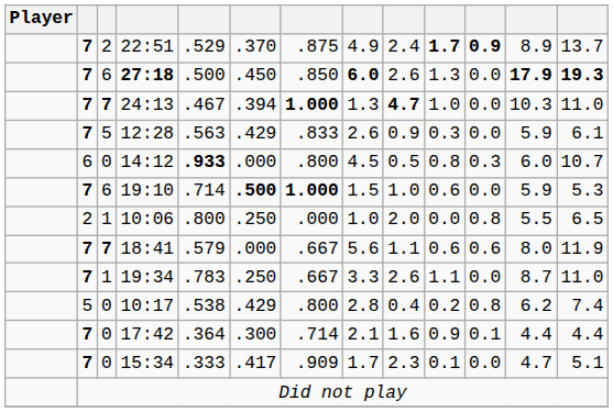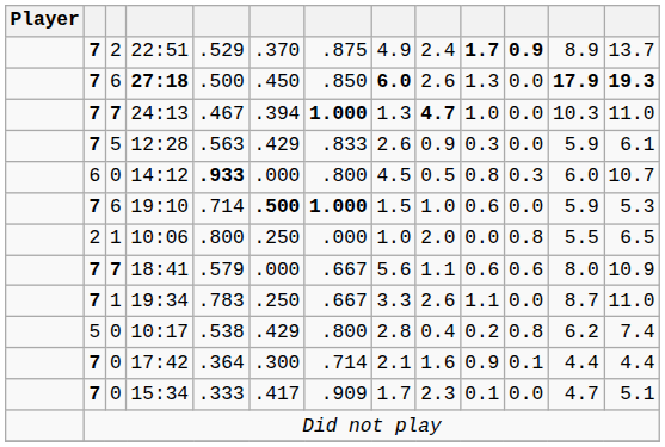18:41 | column 13: 11.9 -> 10.9
